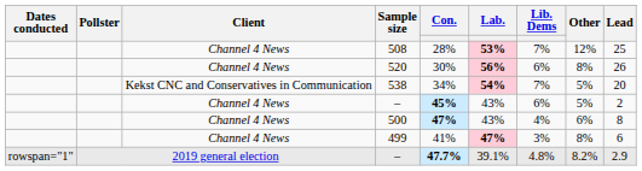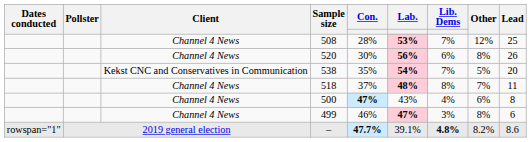538 | Con.: 34% -> 35%
+ row: Channel 4 News | 518 | 37% | 48% | 8% | 7% | 11
- row: Channel 4 News | – | 45% | 43% | 6% | 5% | 2
499 | Con.: 41% -> 46%
2019 general election / – | Lib. Dems: normal -> bold
2019 general election / – | Lead: 2.9 -> 8.6
